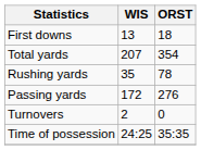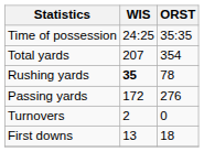rows swapped: First downs <-> Time of possession
Rushing yards | WIS: normal -> bold
